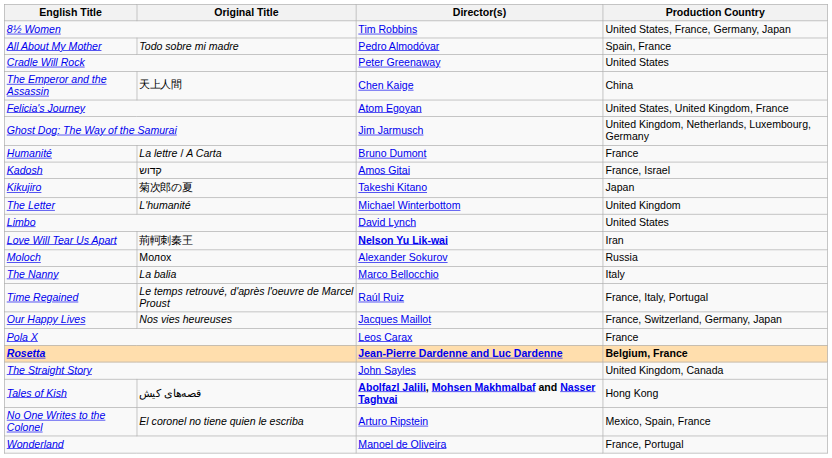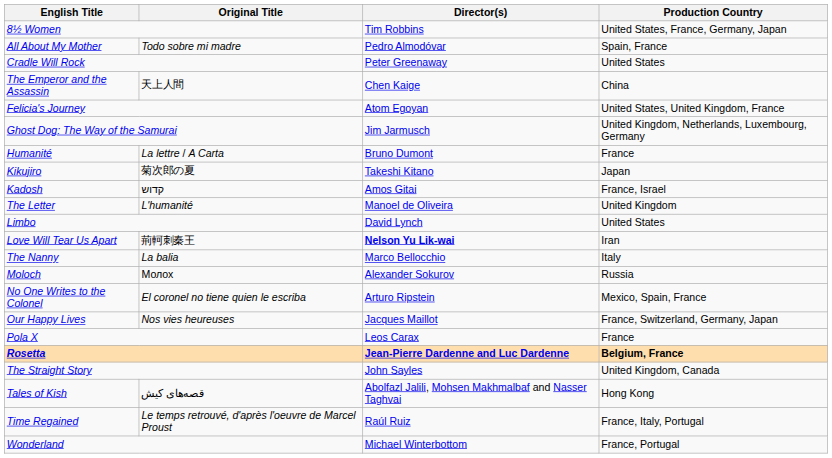rows swapped: Kadosh <-> Kikujiro
The Letter | Director(s): Michael Winterbottom -> Manoel de Oliveira
rows swapped: Moloch <-> The Nanny
rows swapped: No One Writes to the Colonel <-> Time Regained
Tales of Kish | Director(s): bold -> normal
Wonderland | Director(s): Manoel de Oliveira -> Michael Winterbottom
